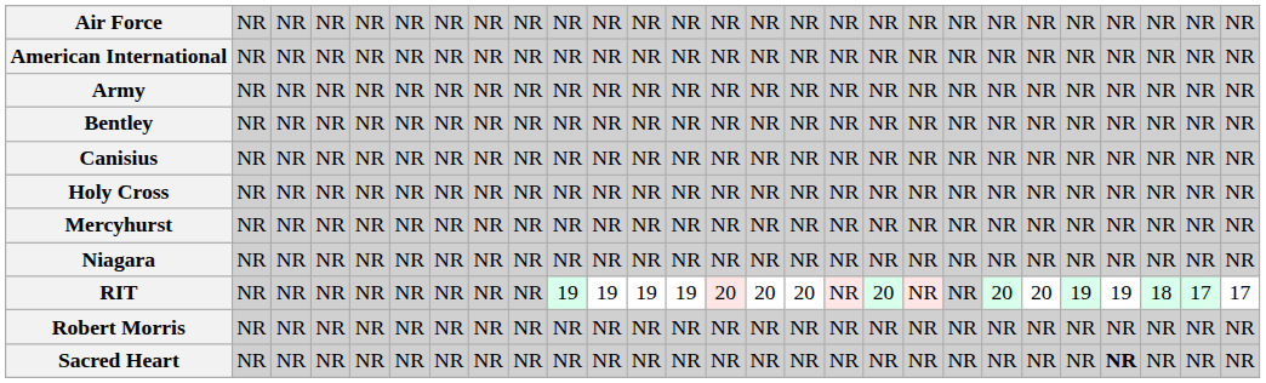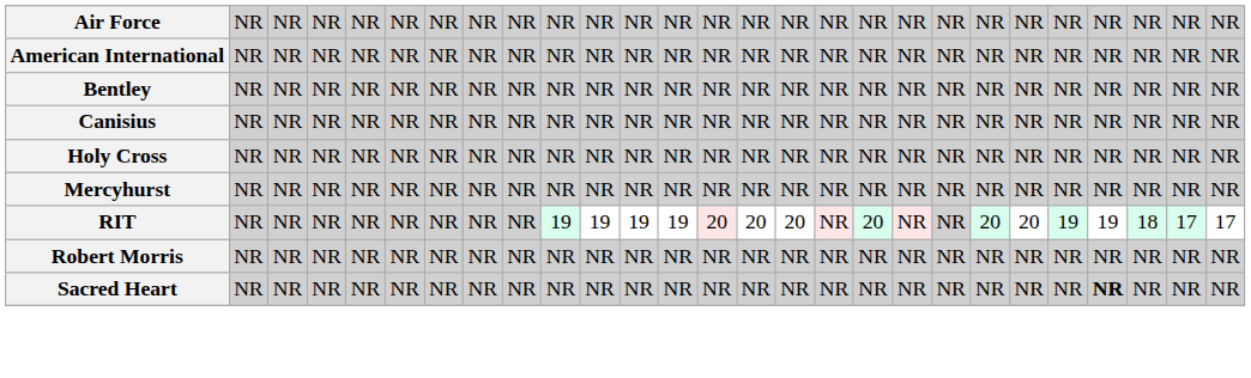- row: Army | NR | NR | NR | NR | NR | NR | NR | NR | NR | NR | NR | NR | NR | NR | NR | NR | NR | NR | NR | NR | NR | NR | NR | NR | NR | NR
- row: Niagara | NR | NR | NR | NR | NR | NR | NR | NR | NR | NR | NR | NR | NR | NR | NR | NR | NR | NR | NR | NR | NR | NR | NR | NR | NR | NR
